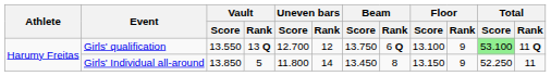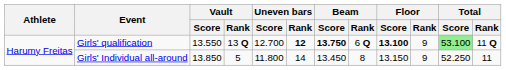Girls' qualification | Uneven bars / Rank: normal -> bold
Girls' qualification | Beam / Score: normal -> bold
Girls' qualification | Floor / Score: normal -> bold
